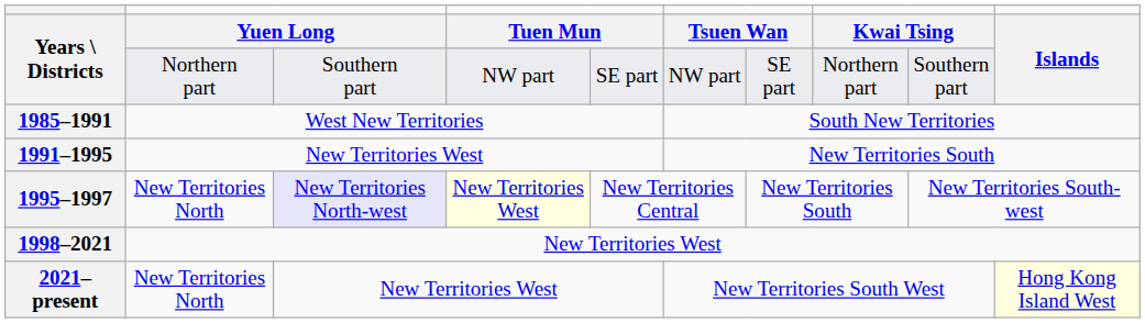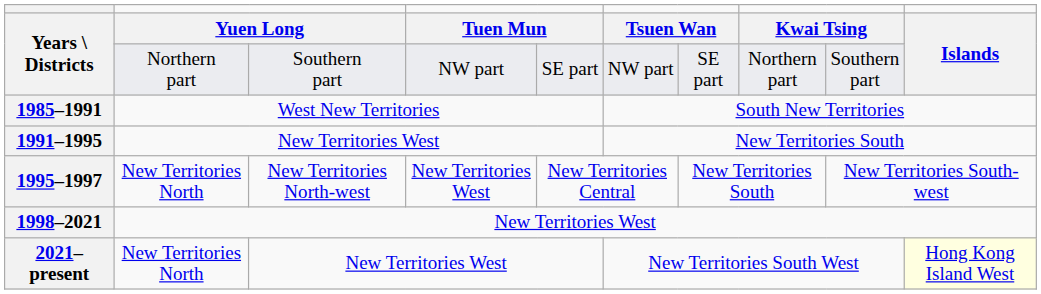1995–1997 | column 3: lavender background -> no background
1995–1997 | column 4: lightyellow background -> no background
